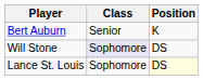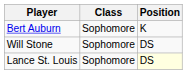Bert Auburn | Class: Senior -> Sophomore
Will Stone | Class: lavender background -> no background
